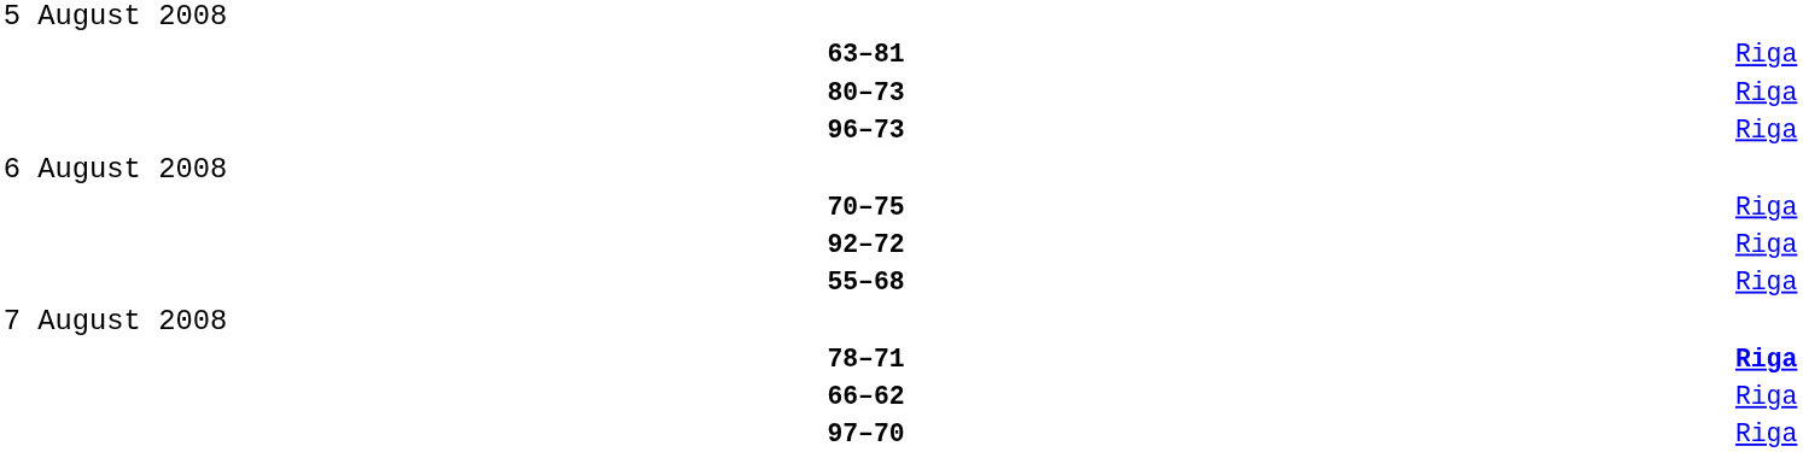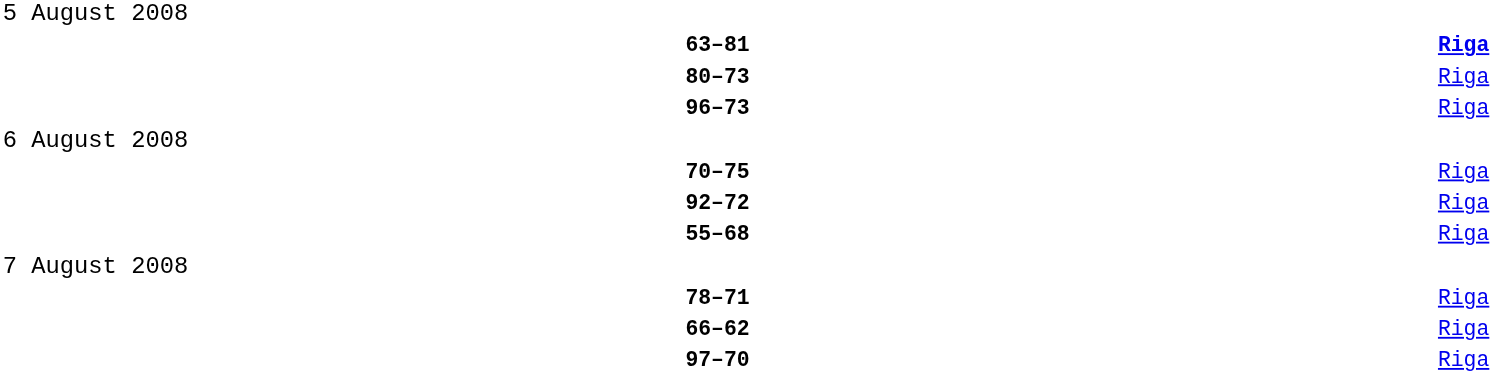63–81 | column 3: normal -> bold
78–71 | column 3: bold -> normal
